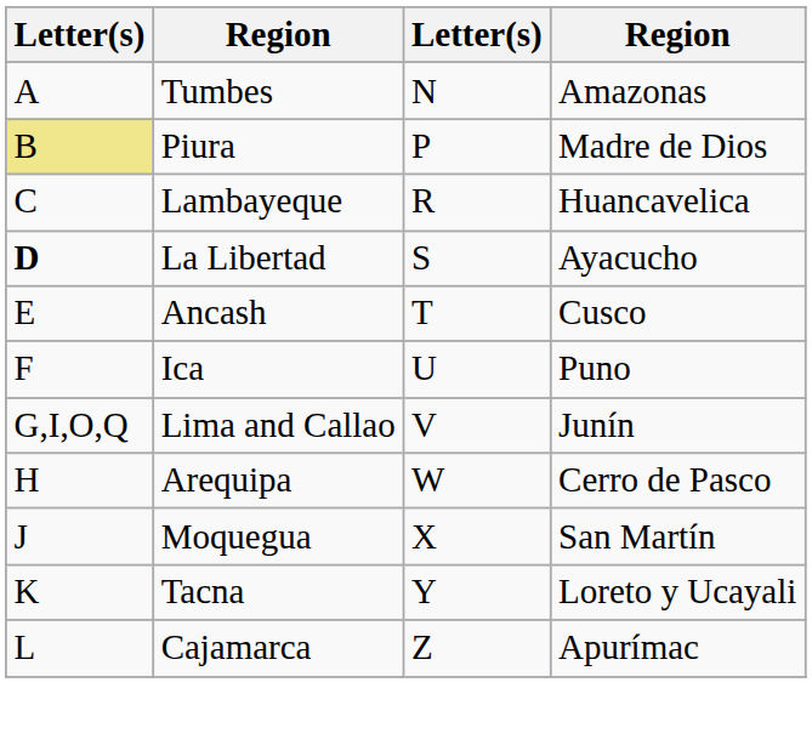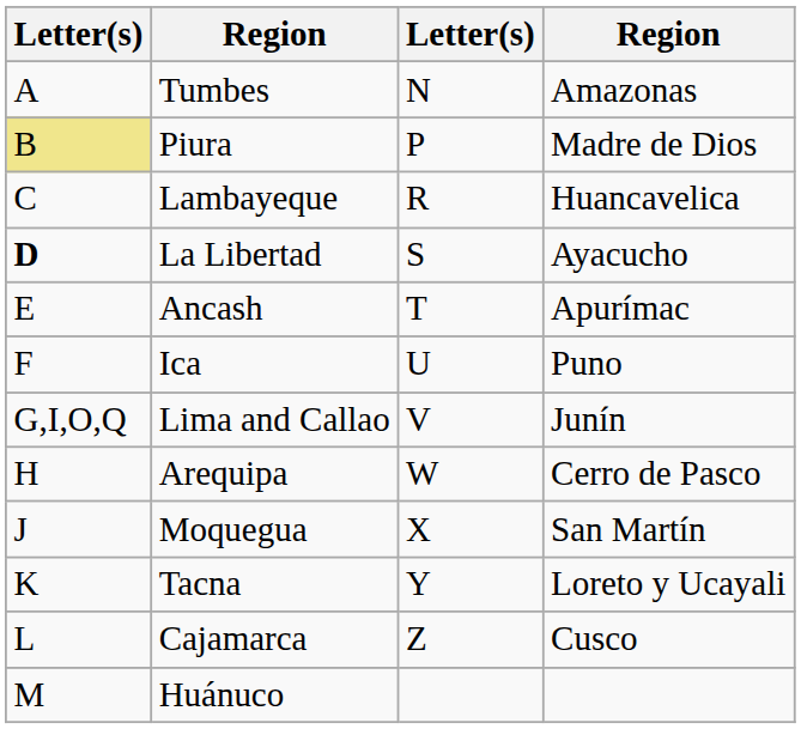Ancash | column 4: Cusco -> Apurímac
Cajamarca | column 4: Apurímac -> Cusco
+ row: M | Huánuco
